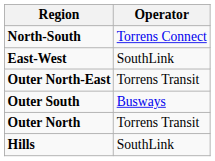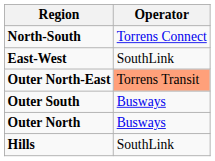Outer North-East | Operator: no background -> lightsalmon background
Outer North | Operator: Torrens Transit -> Busways
